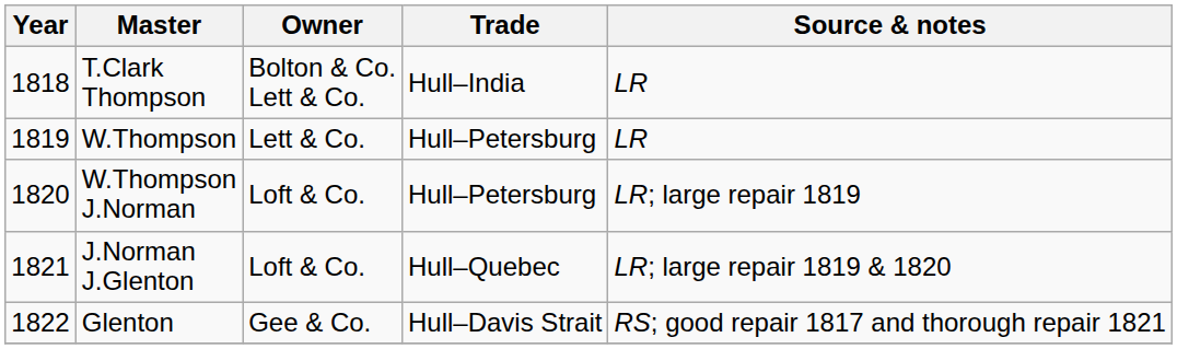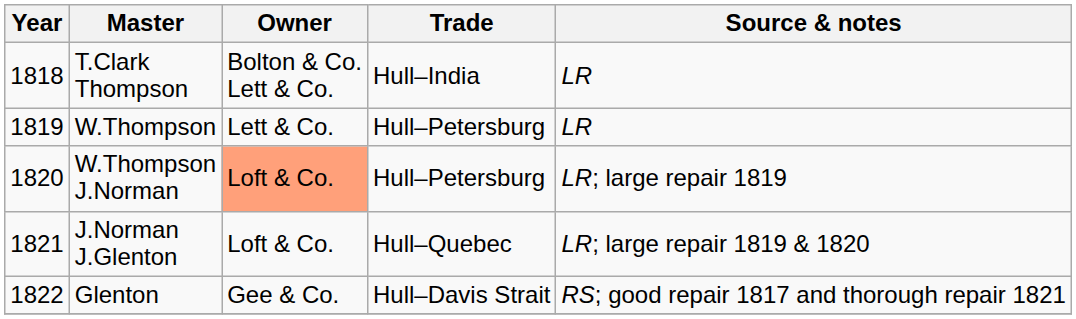W.Thompson J.Norman | Owner: no background -> lightsalmon background
